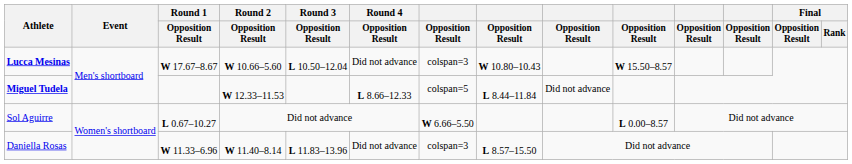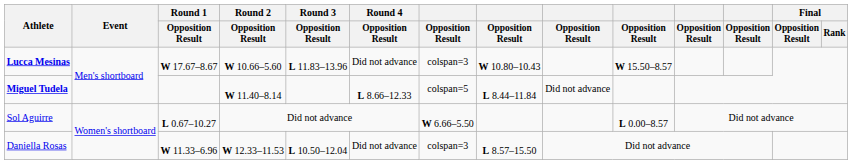Lucca Mesinas | Round 3 / Opposition Result: L 10.50–12.04 -> L 11.83–13.96
Miguel Tudela | Round 2 / Opposition Result: W 12.33–11.53 -> W 11.40–8.14
Daniella Rosas | Round 2 / Opposition Result: W 11.40–8.14 -> W 12.33–11.53
Daniella Rosas | Round 3 / Opposition Result: L 11.83–13.96 -> L 10.50–12.04
